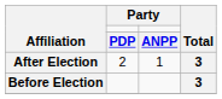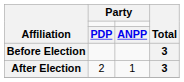rows swapped: Before Election <-> After Election
